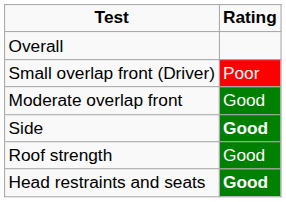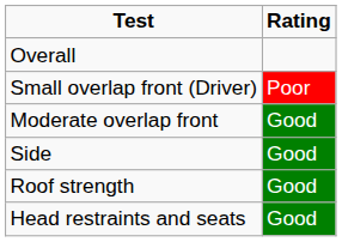Side | Rating: bold -> normal
Head restraints and seats | Rating: bold -> normal
